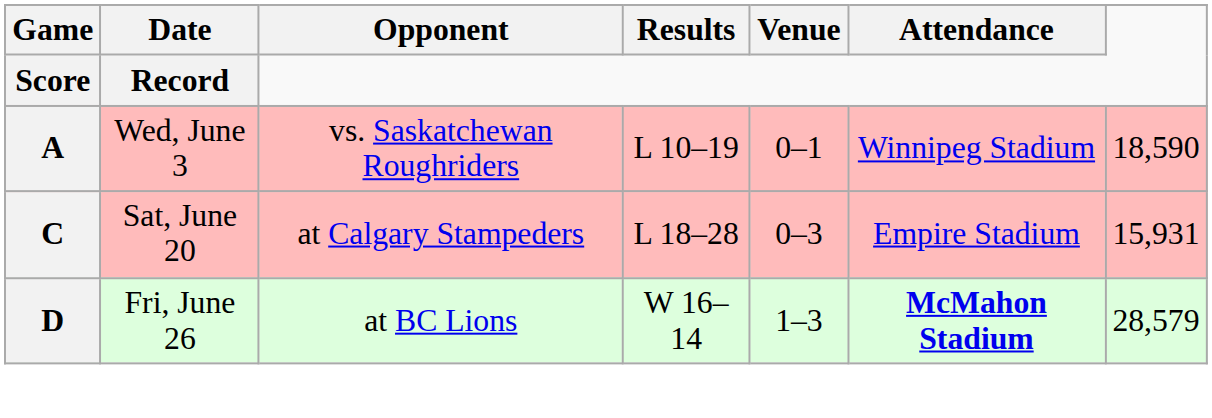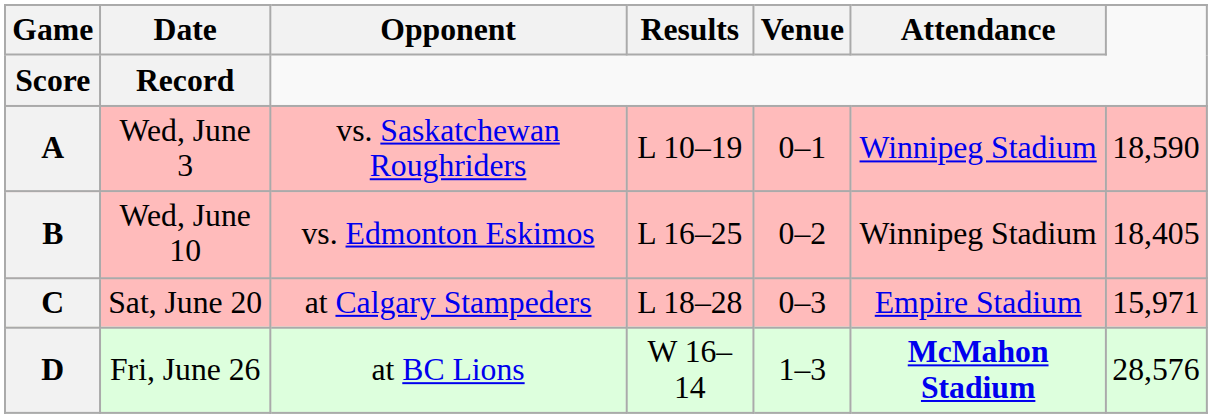+ row: B | Wed, June 10 | vs. Edmonton Eskimos | L 16–25 | 0–2 | Winnipeg Stadium | 18,405
C | column 7: 15,931 -> 15,971
D | column 7: 28,579 -> 28,576
